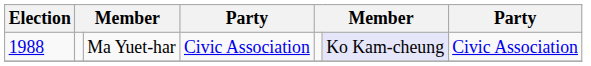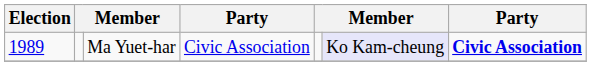Ma Yuet-har | Election: 1988 -> 1989
Ma Yuet-har | column 7: normal -> bold
